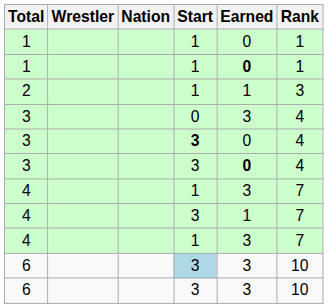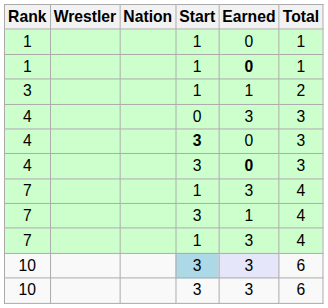columns swapped: Rank <-> Total
row 11 | Earned: no background -> lavender background
